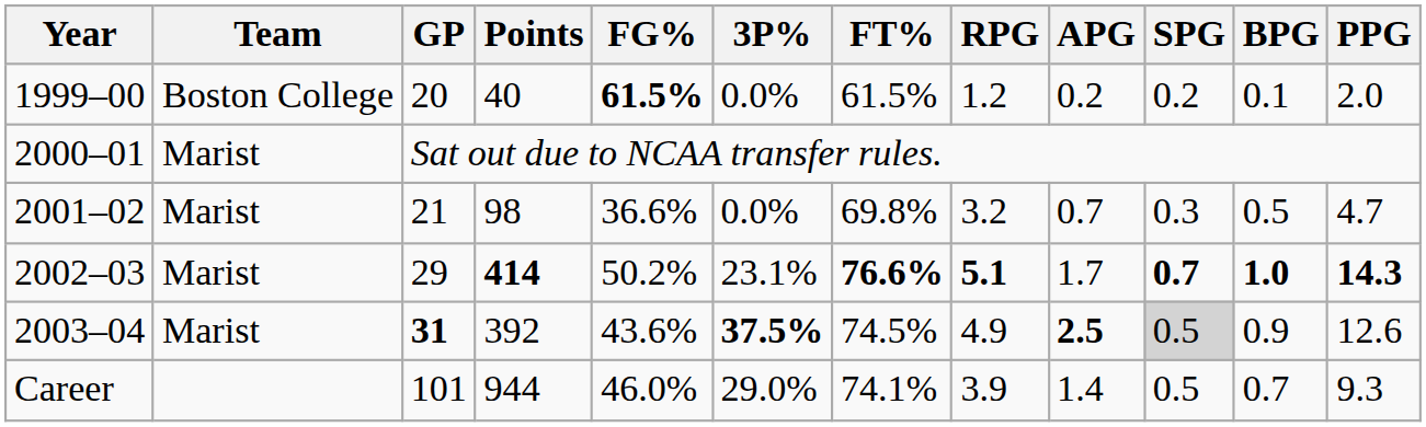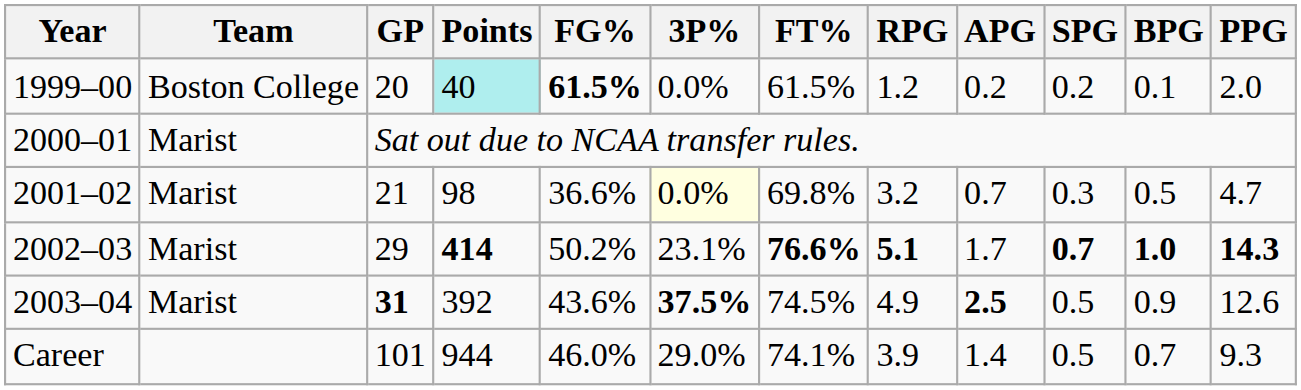1999–00 | Points: no background -> paleturquoise background
2001–02 | 3P%: no background -> lightyellow background
2003–04 | SPG: lightgrey background -> no background
